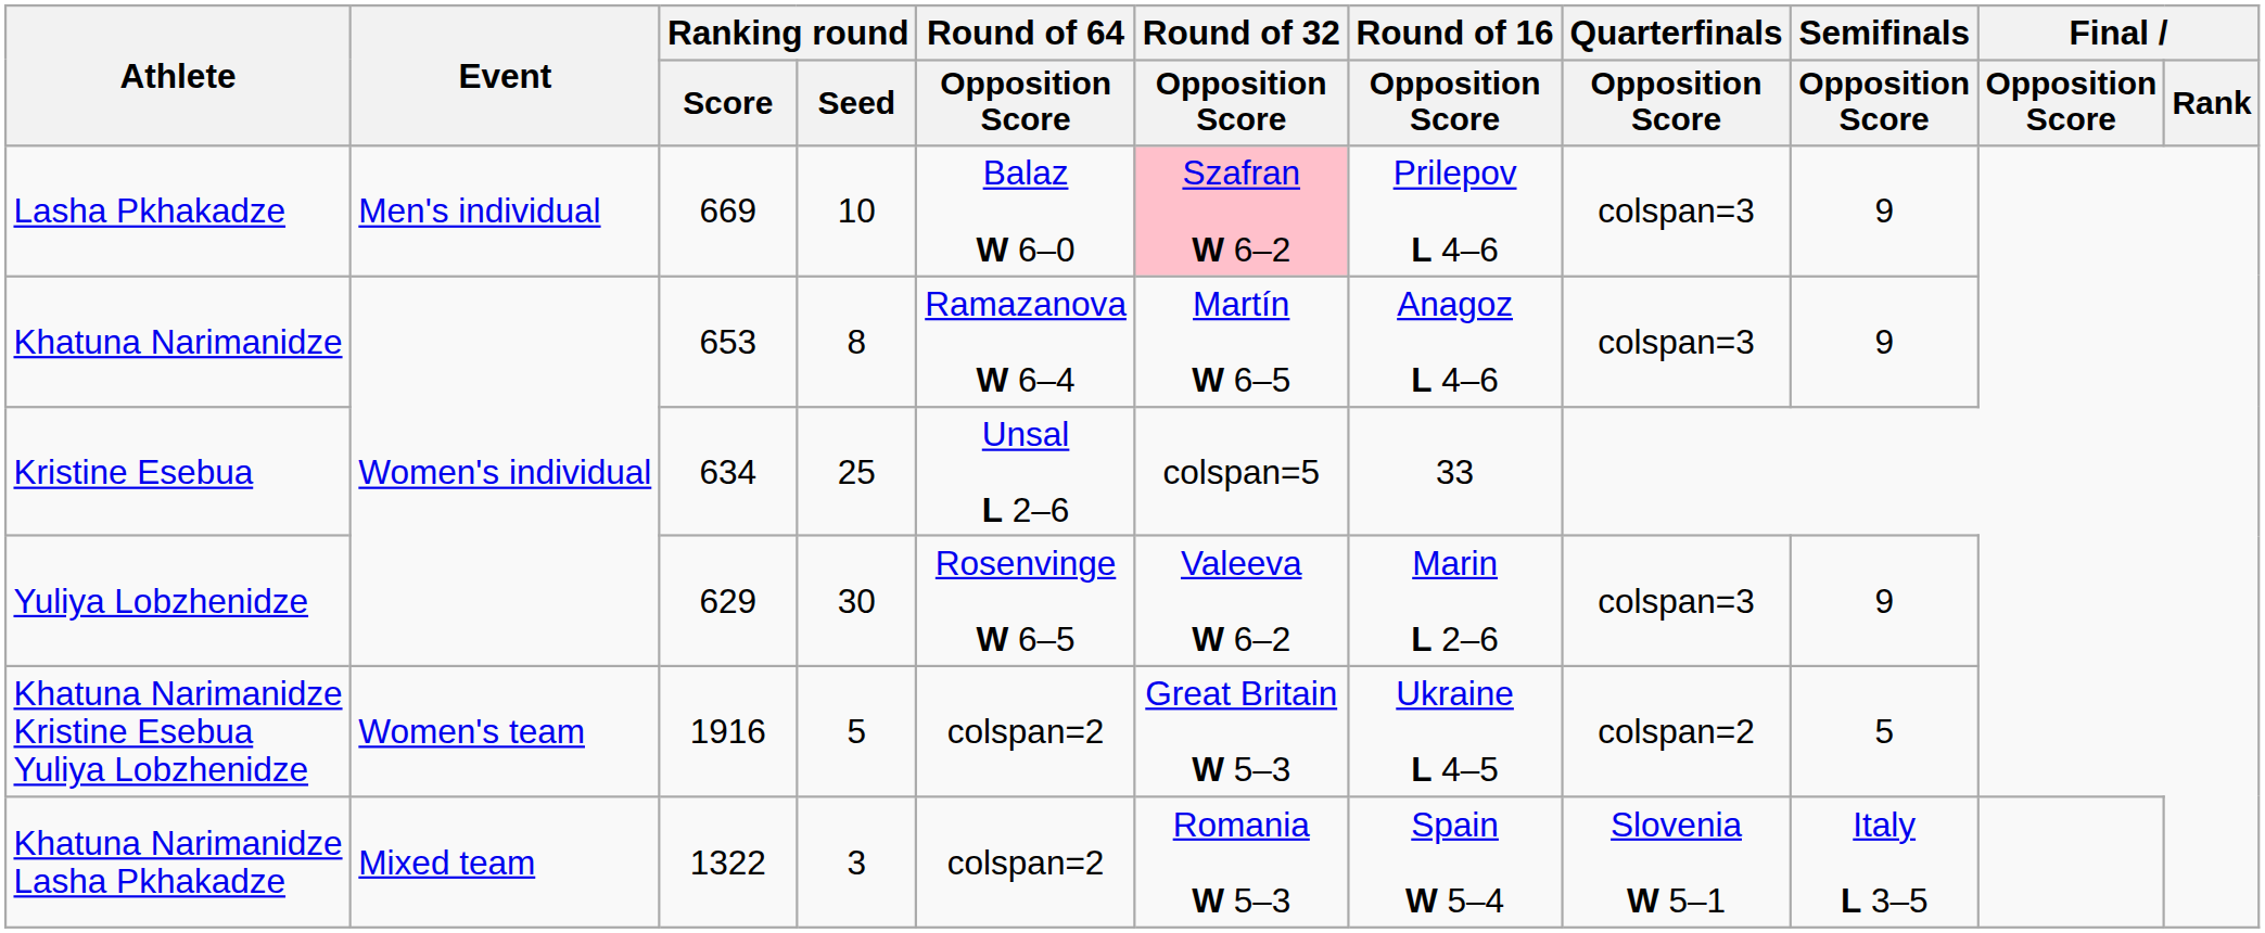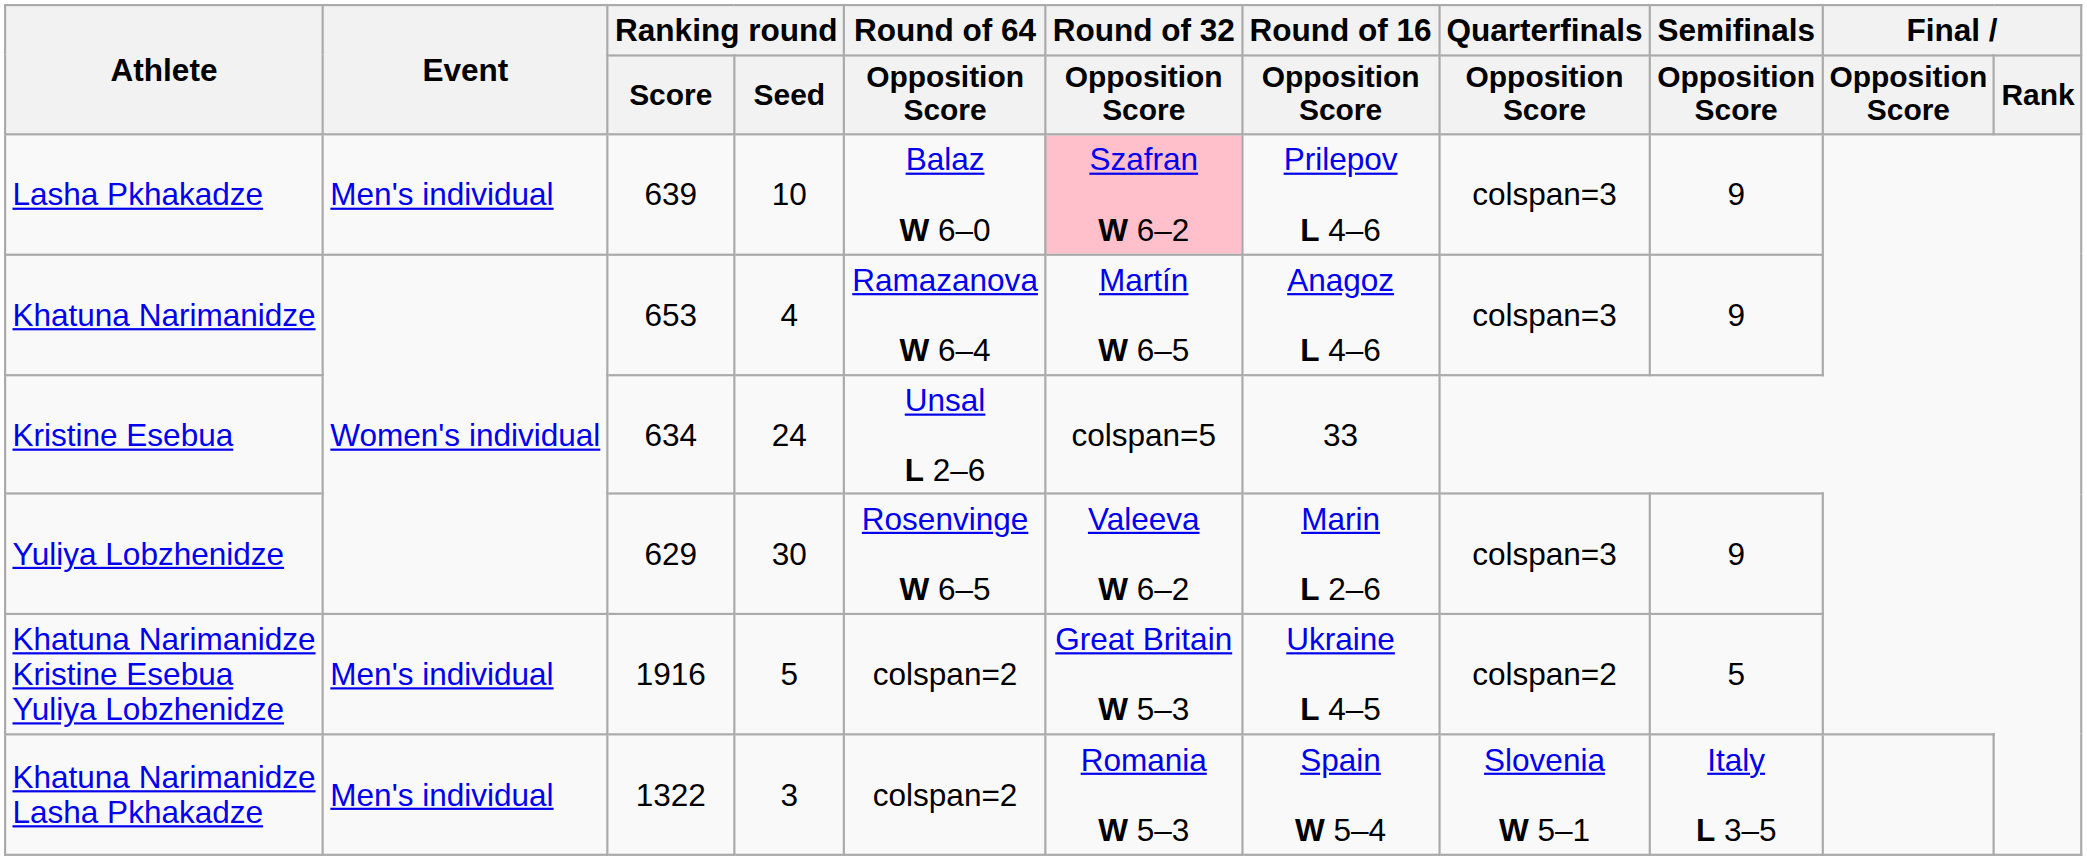Lasha Pkhakadze | Ranking round / Score: 669 -> 639
Khatuna Narimanidze | Ranking round / Seed: 8 -> 4
Kristine Esebua | Ranking round / Seed: 25 -> 24
Khatuna Narimanidze Kristine Esebua Yuliya Lobzhenidze | Event: Women's team -> Men's individual
Khatuna Narimanidze Lasha Pkhakadze | Event: Mixed team -> Men's individual
